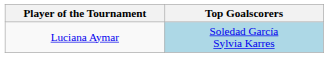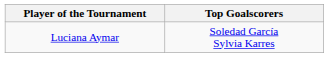Luciana Aymar | Top Goalscorers: lightblue background -> no background
